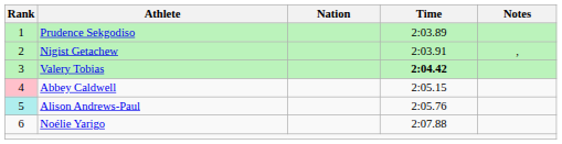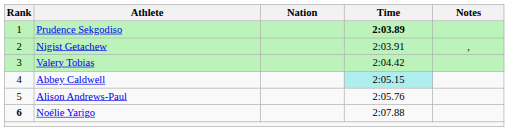Prudence Sekgodiso | Time: normal -> bold
Valery Tobias | Time: bold -> normal
Abbey Caldwell | Rank: pink background -> no background
Abbey Caldwell | Time: no background -> paleturquoise background
Alison Andrews-Paul | Rank: paleturquoise background -> no background
Noélie Yarigo | Rank: normal -> bold
